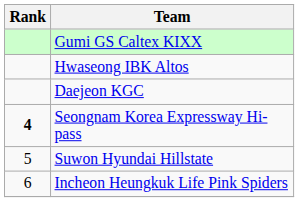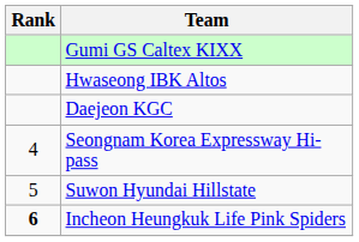Seongnam Korea Expressway Hi-pass | Rank: bold -> normal
Incheon Heungkuk Life Pink Spiders | Rank: normal -> bold
